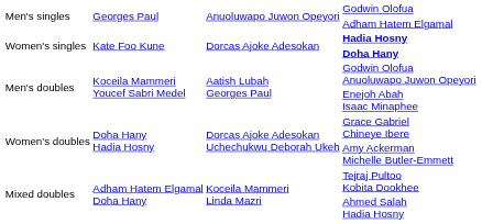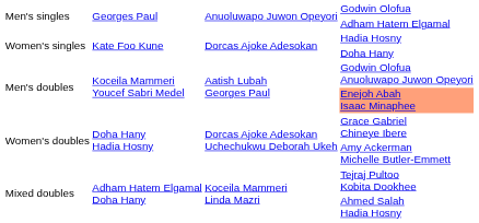Hadia Hosny | column 4: bold -> normal
Doha Hany | column 4: bold -> normal
Enejoh Abah Isaac Minaphee | column 4: no background -> lightsalmon background
